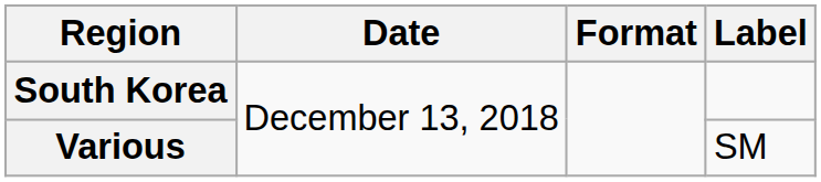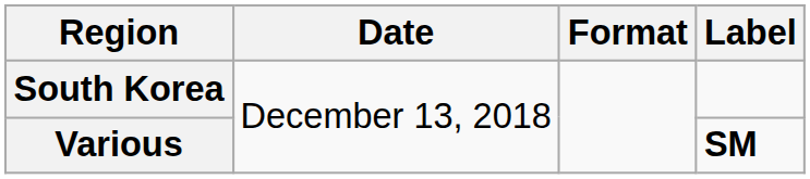Various | Label: normal -> bold
